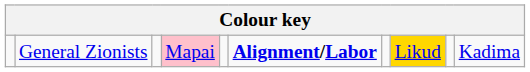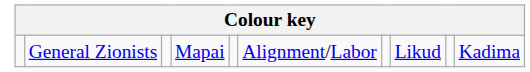General Zionists | column 4: pink background -> no background
General Zionists | column 6: bold -> normal
General Zionists | column 8: gold background -> no background
